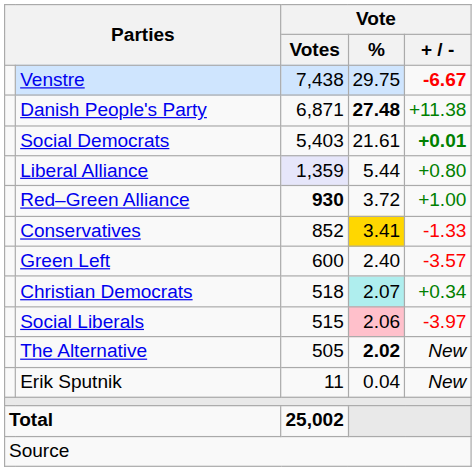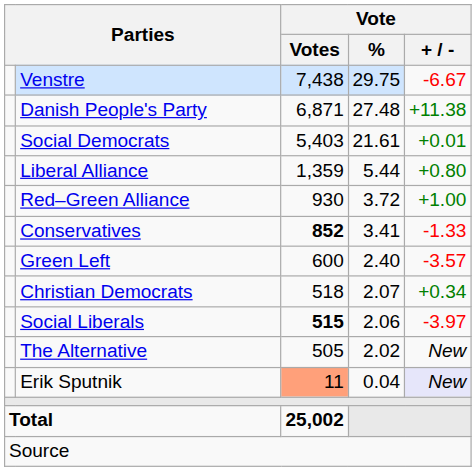Venstre | Vote / + / -: bold -> normal
Danish People's Party | Vote / %: bold -> normal
Social Democrats | Vote / + / -: bold -> normal
Liberal Alliance | Vote / Votes: lavender background -> no background
Red–Green Alliance | Vote / Votes: bold -> normal
Conservatives | Vote / Votes: normal -> bold
Conservatives | Vote / %: gold background -> no background
Christian Democrats | Vote / %: paleturquoise background -> no background
Social Liberals | Vote / Votes: normal -> bold
Social Liberals | Vote / %: pink background -> no background
The Alternative | Vote / %: bold -> normal
Erik Sputnik | Vote / Votes: no background -> lightsalmon background
Erik Sputnik | Vote / + / -: no background -> lavender background
